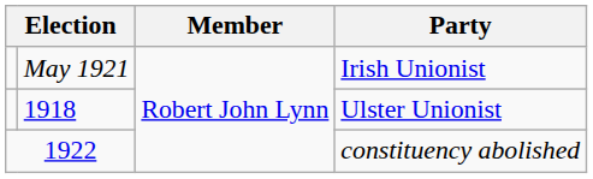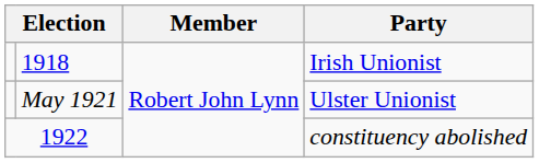Irish Unionist | column 2: May 1921 -> 1918
Ulster Unionist | column 2: 1918 -> May 1921
